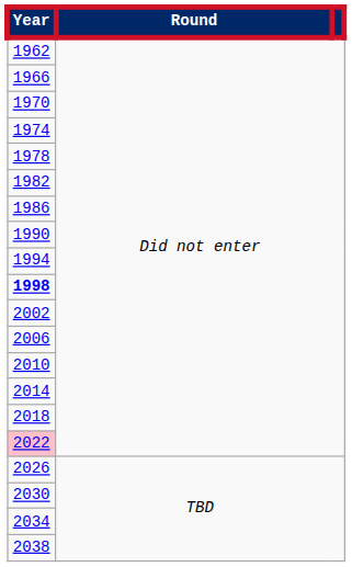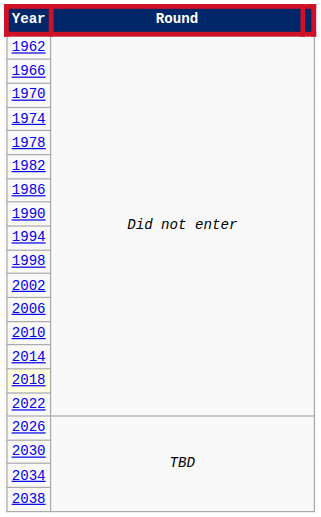1998 | Year: bold -> normal
2018 | Year: no background -> lightyellow background
2022 | Year: pink background -> no background
